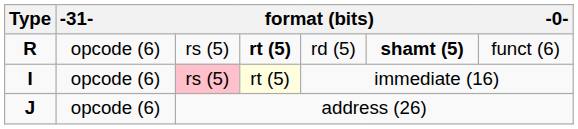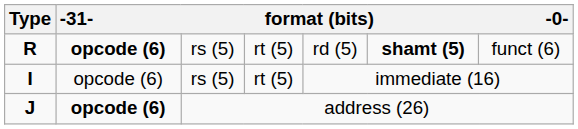R | column 2: normal -> bold
R | column 4: bold -> normal
I | column 3: pink background -> no background
I | column 4: lightyellow background -> no background
J | column 2: normal -> bold
